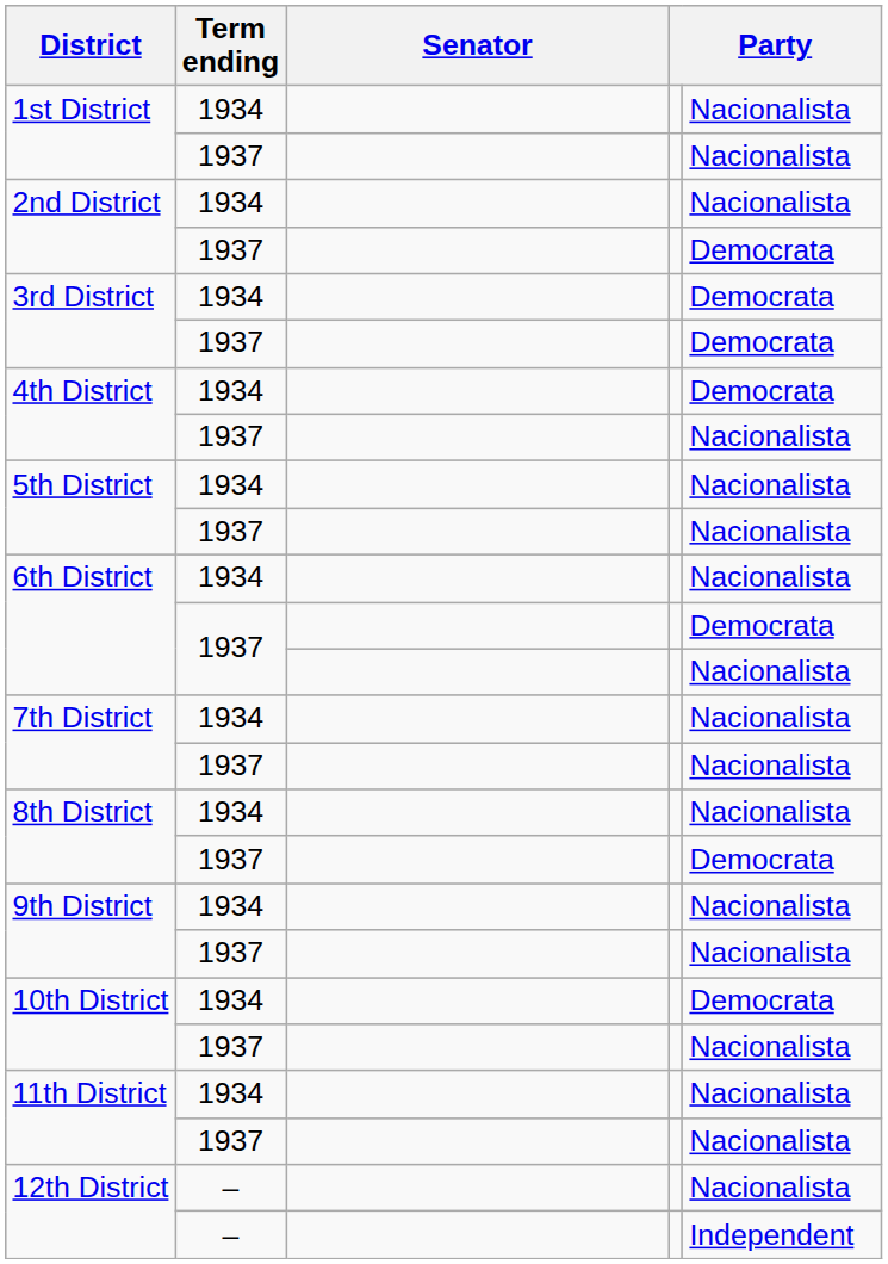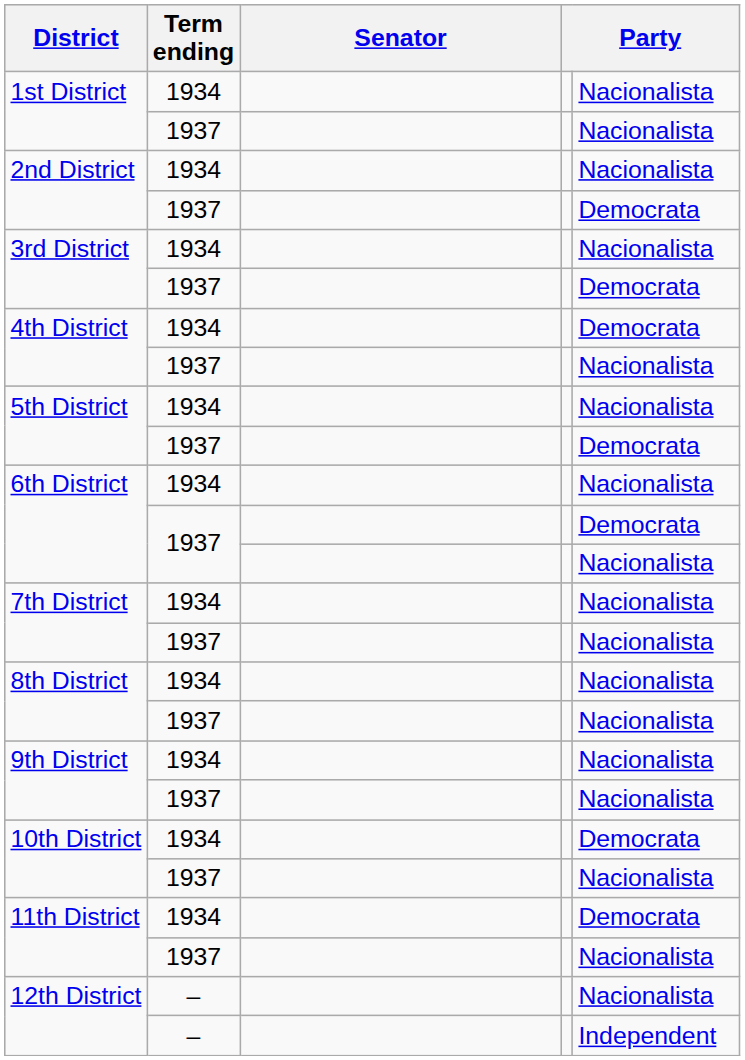3rd District / 1934 | column 5: Democrata -> Nacionalista
5th District / 1937 | column 5: Nacionalista -> Democrata
8th District / 1937 | column 5: Democrata -> Nacionalista
11th District / 1934 | column 5: Nacionalista -> Democrata
